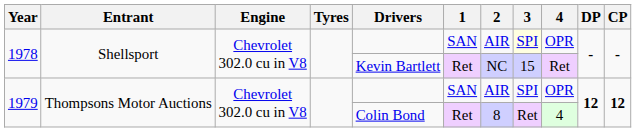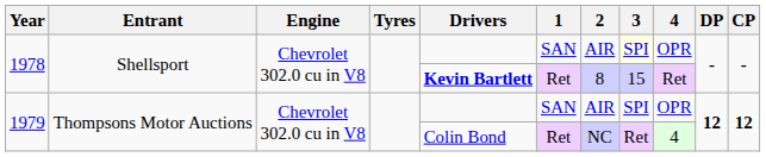row 3 | Drivers: normal -> bold
row 3 | 2: NC -> 8
row 5 | 2: 8 -> NC
